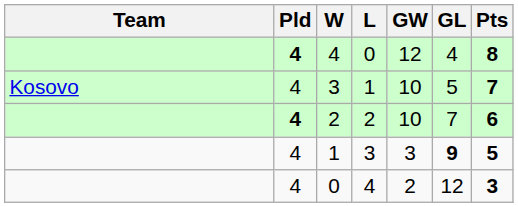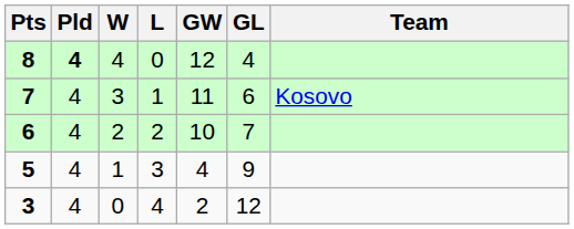columns swapped: Team <-> Pts
row 3 | GW: 10 -> 11
row 3 | GL: 5 -> 6
row 4 | Pld: bold -> normal
row 5 | GW: 3 -> 4
row 5 | GL: bold -> normal
